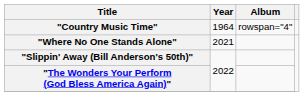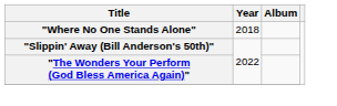- row: "Country Music Time" | 1964 | rowspan="4"
"Where No One Stands Alone" | Year: 2021 -> 2018
